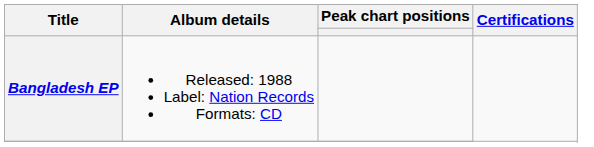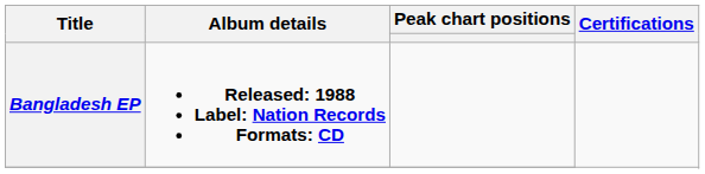Bangladesh EP | Album details: normal -> bold
